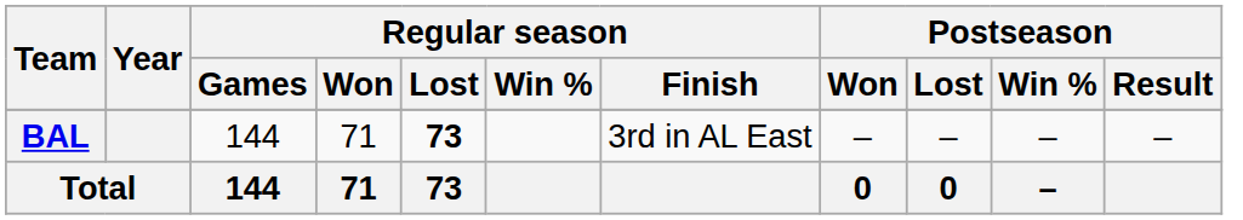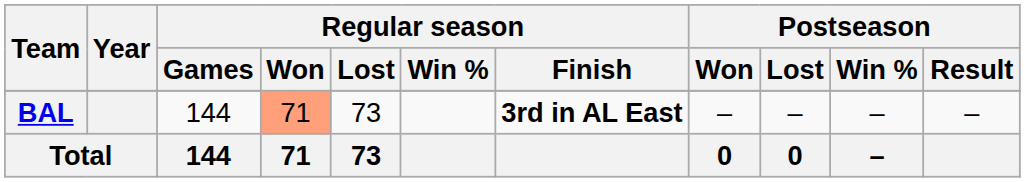BAL | Regular season / Won: no background -> lightsalmon background
BAL | Regular season / Lost: bold -> normal
BAL | Regular season / Finish: normal -> bold
